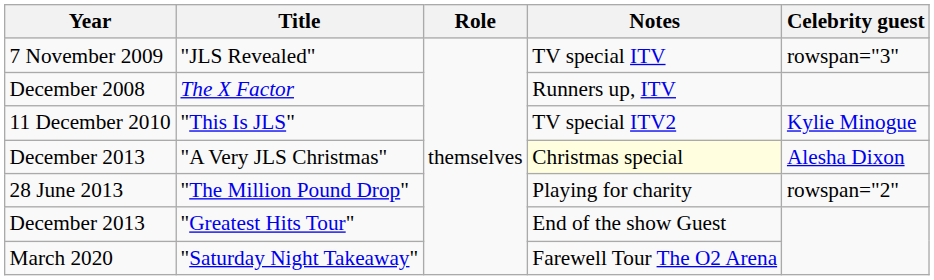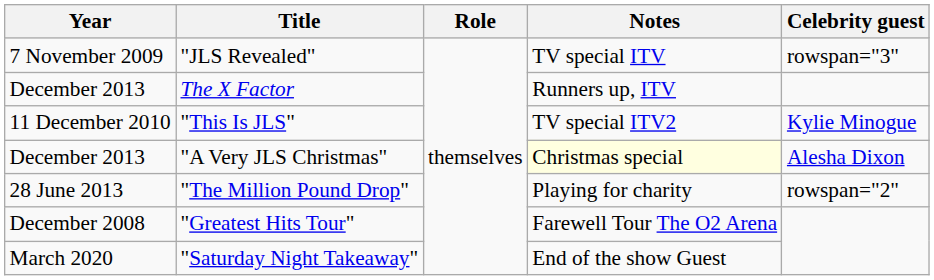The X Factor | Year: December 2008 -> December 2013
"Greatest Hits Tour" | Year: December 2013 -> December 2008
"Greatest Hits Tour" | Notes: End of the show Guest -> Farewell Tour The O2 Arena
"Saturday Night Takeaway" | Notes: Farewell Tour The O2 Arena -> End of the show Guest
